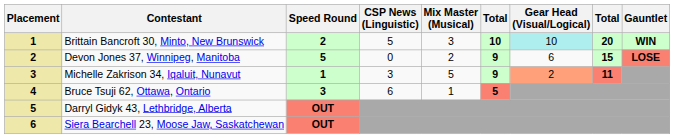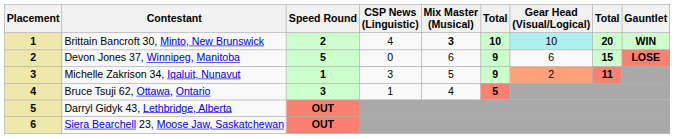Brittain Bancroft 30, Minto, New Brunswick | CSP News (Linguistic): 5 -> 4
Brittain Bancroft 30, Minto, New Brunswick | Mix Master (Musical): normal -> bold
Devon Jones 37, Winnipeg, Manitoba | Mix Master (Musical): 2 -> 6
Bruce Tsuji 62, Ottawa, Ontario | CSP News (Linguistic): 6 -> 1
Bruce Tsuji 62, Ottawa, Ontario | Mix Master (Musical): 1 -> 4
